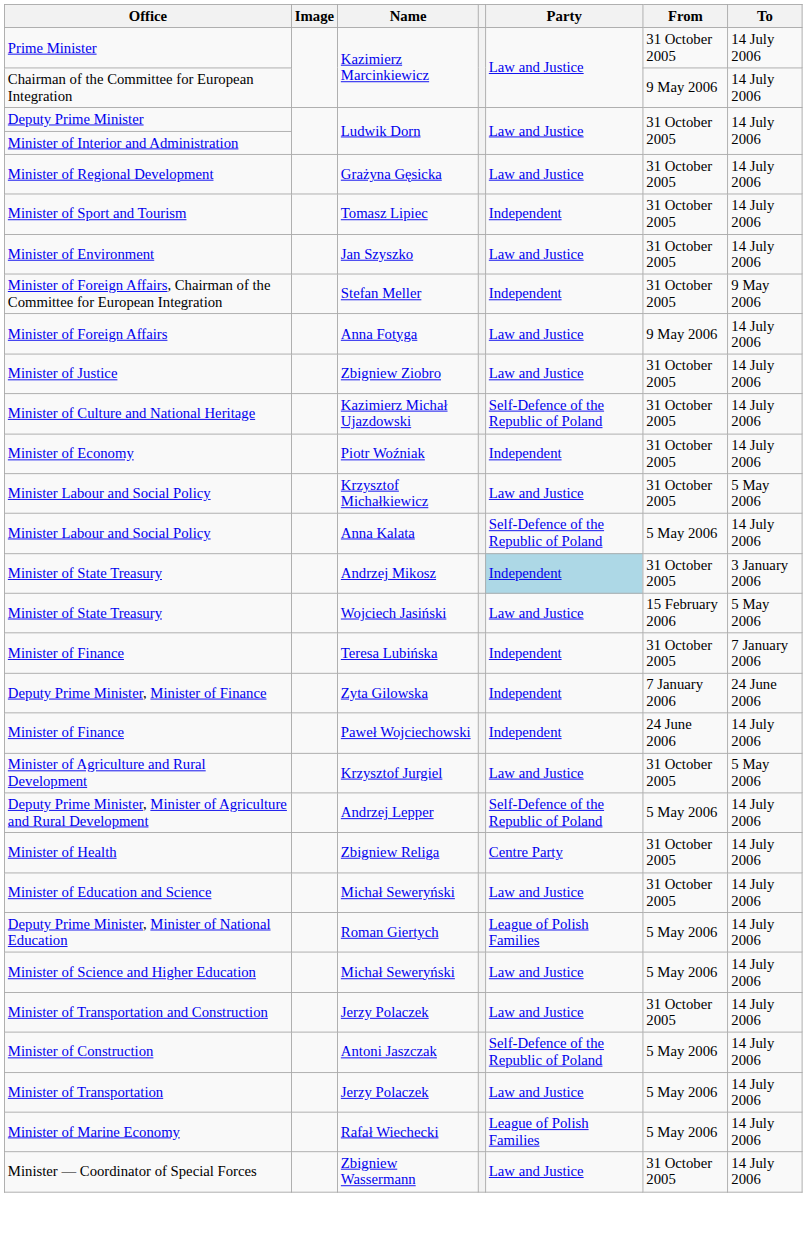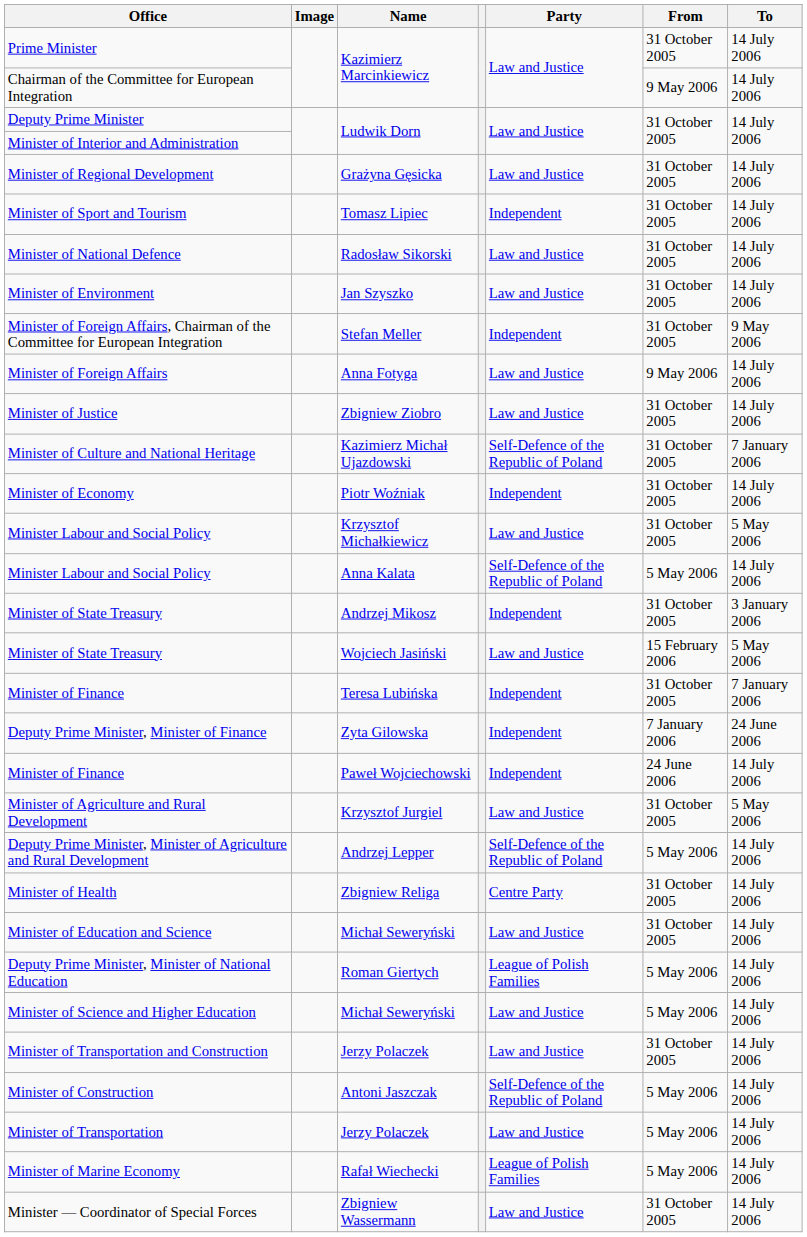+ row: Minister of National Defence | Radosław Sikorski | Law and Justice | 31 October 2005 | 14 July 2006
Minister of Culture and National Heritage | To: 14 July 2006 -> 7 January 2006
Minister of State Treasury / Andrzej Mikosz | Party: lightblue background -> no background
